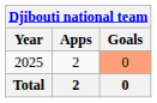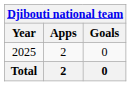2025 | Goals: lightsalmon background -> no background
